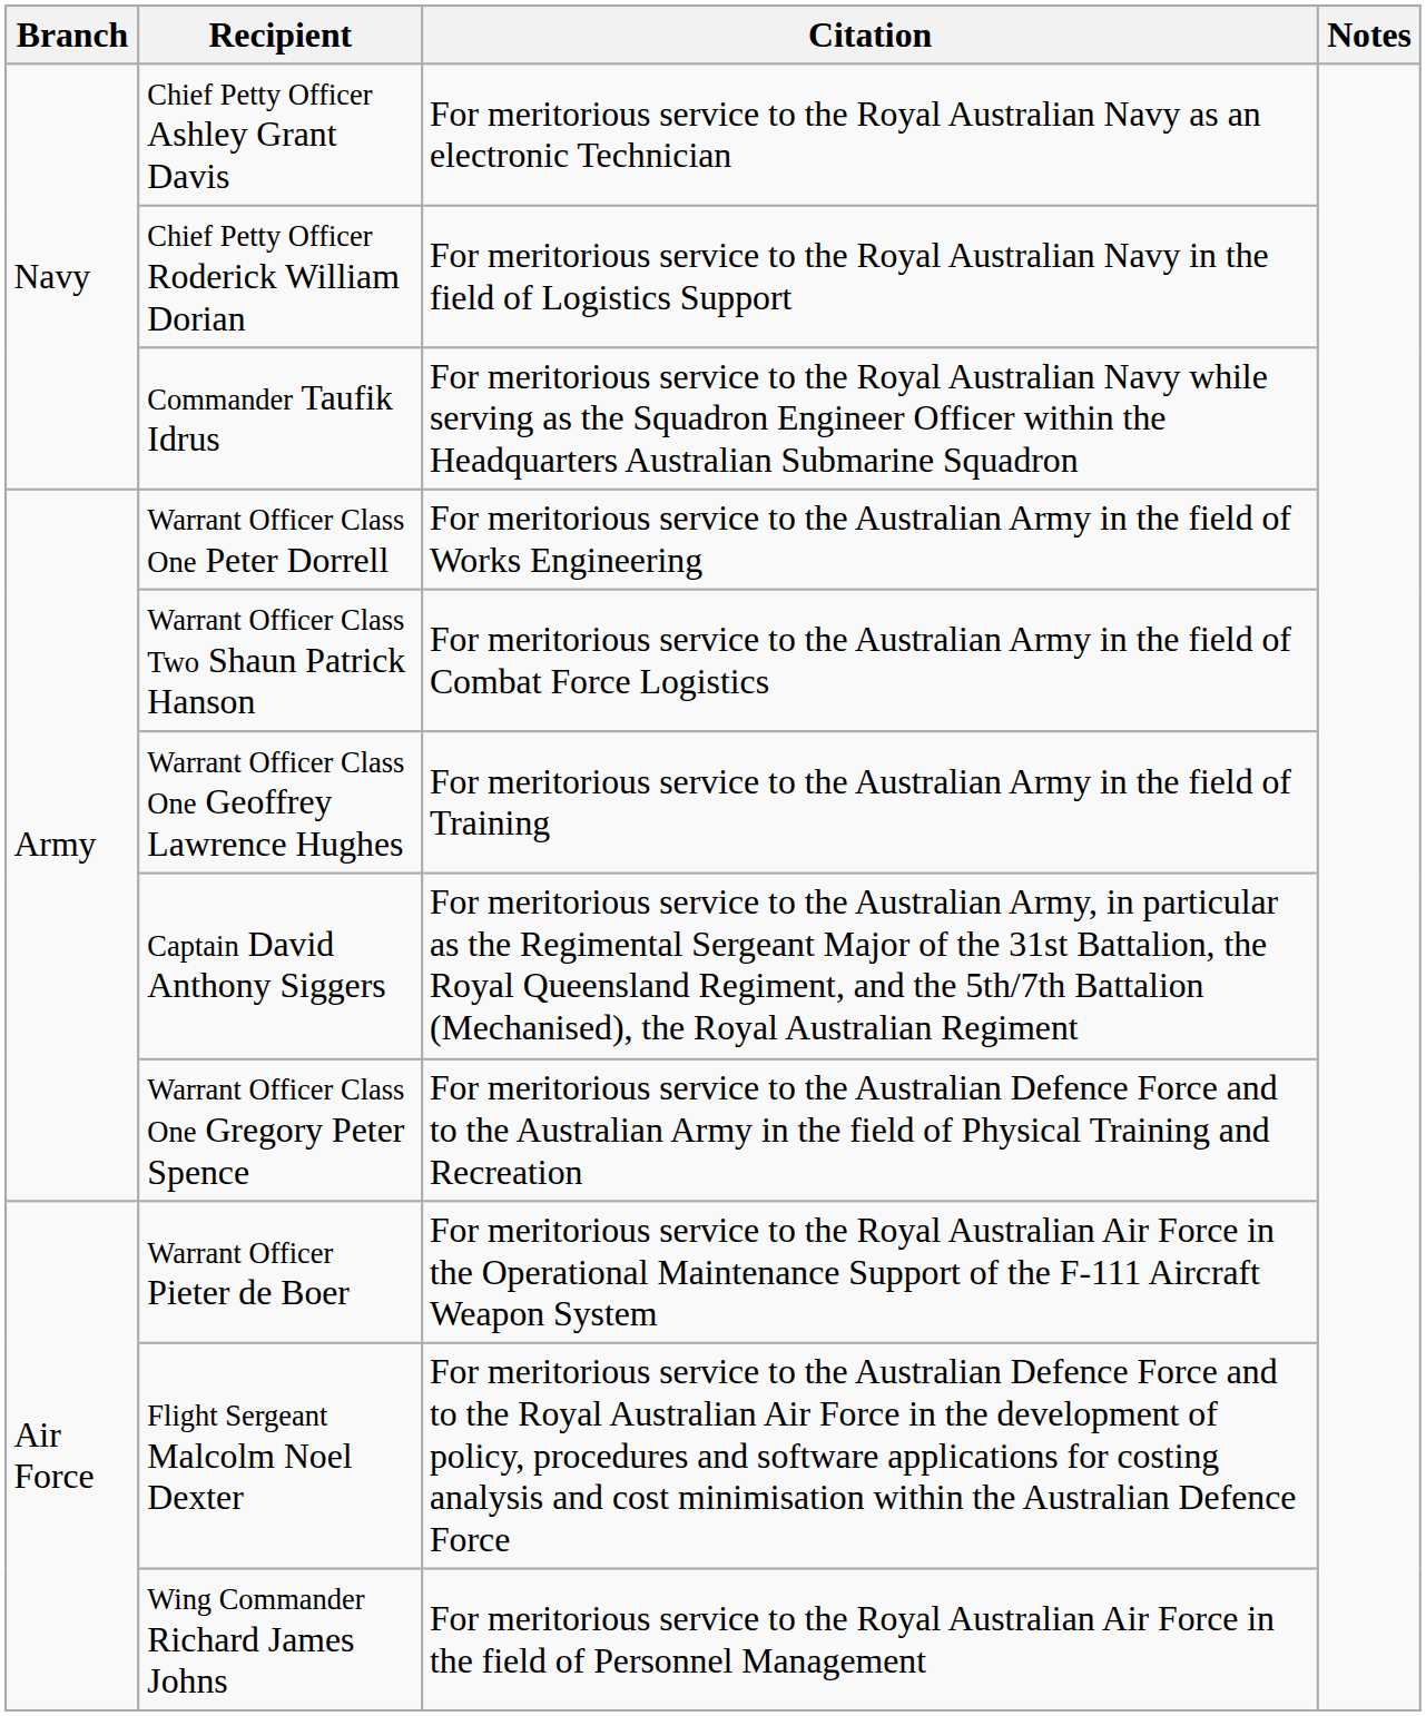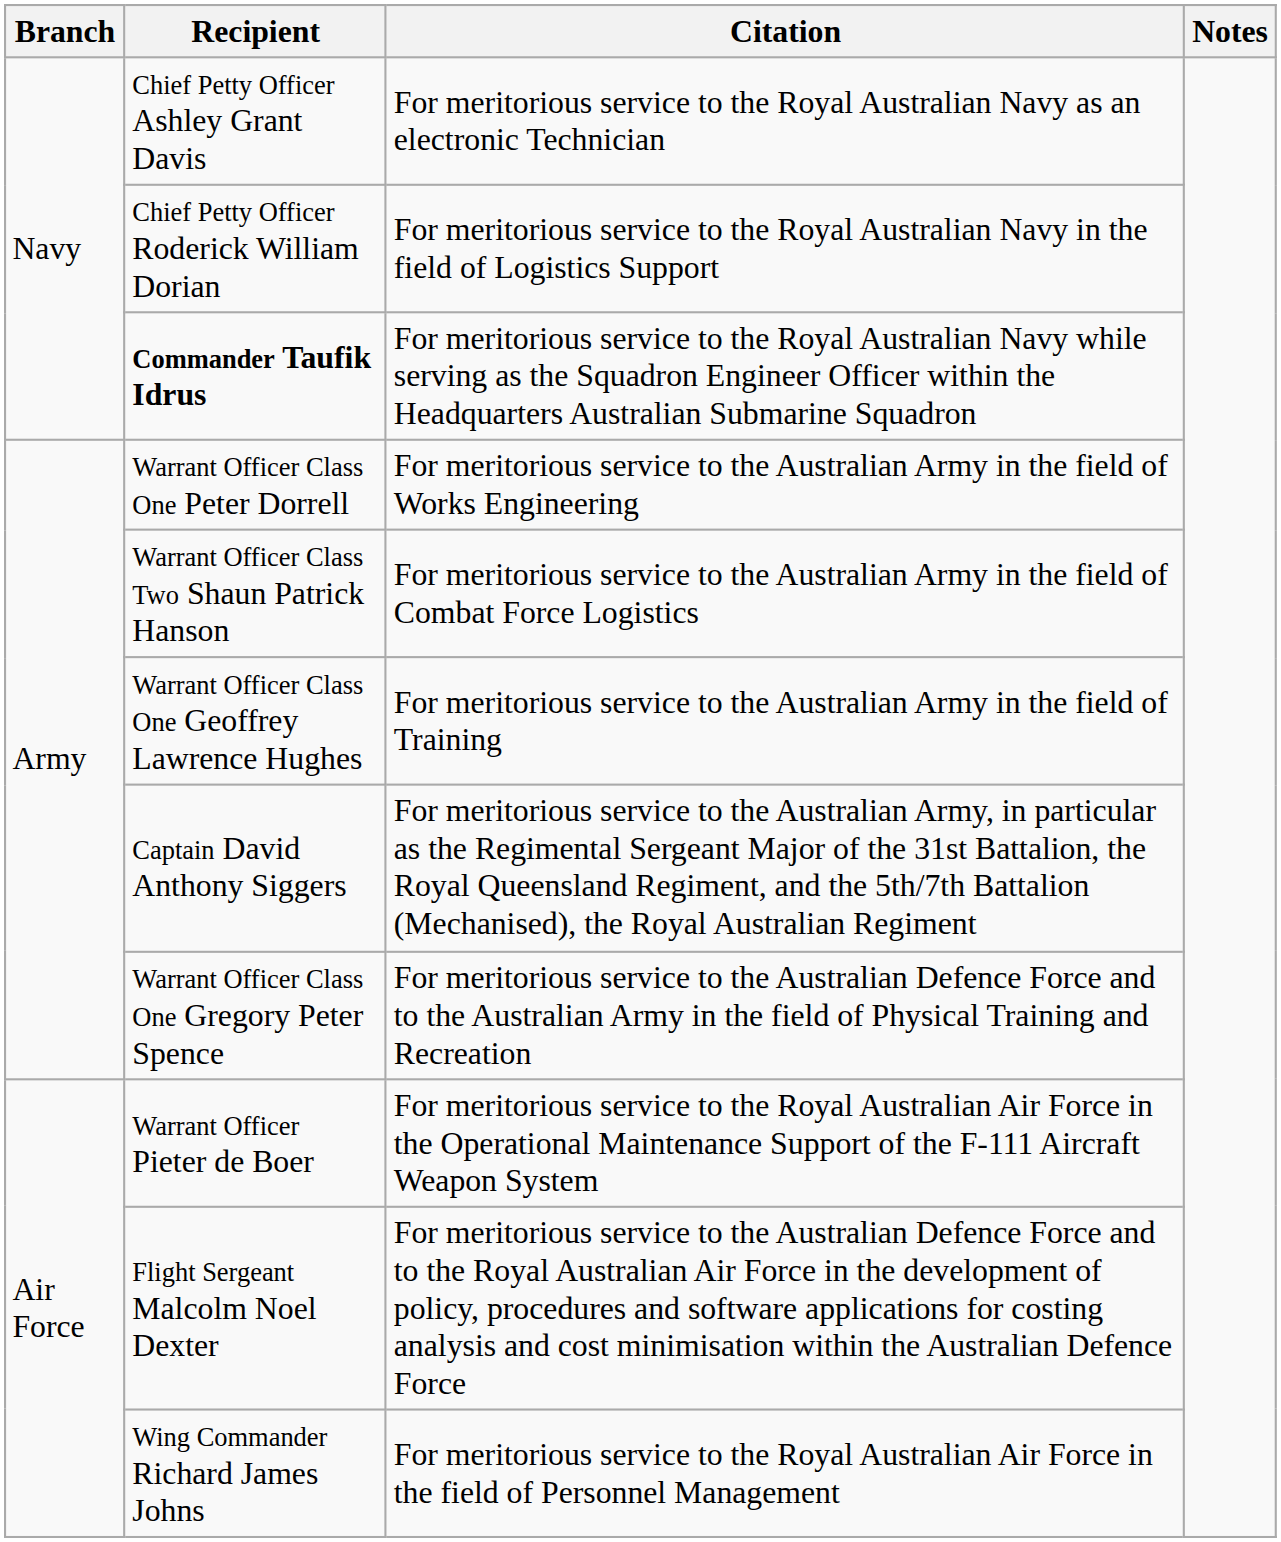Commander Taufik Idrus | Recipient: normal -> bold
